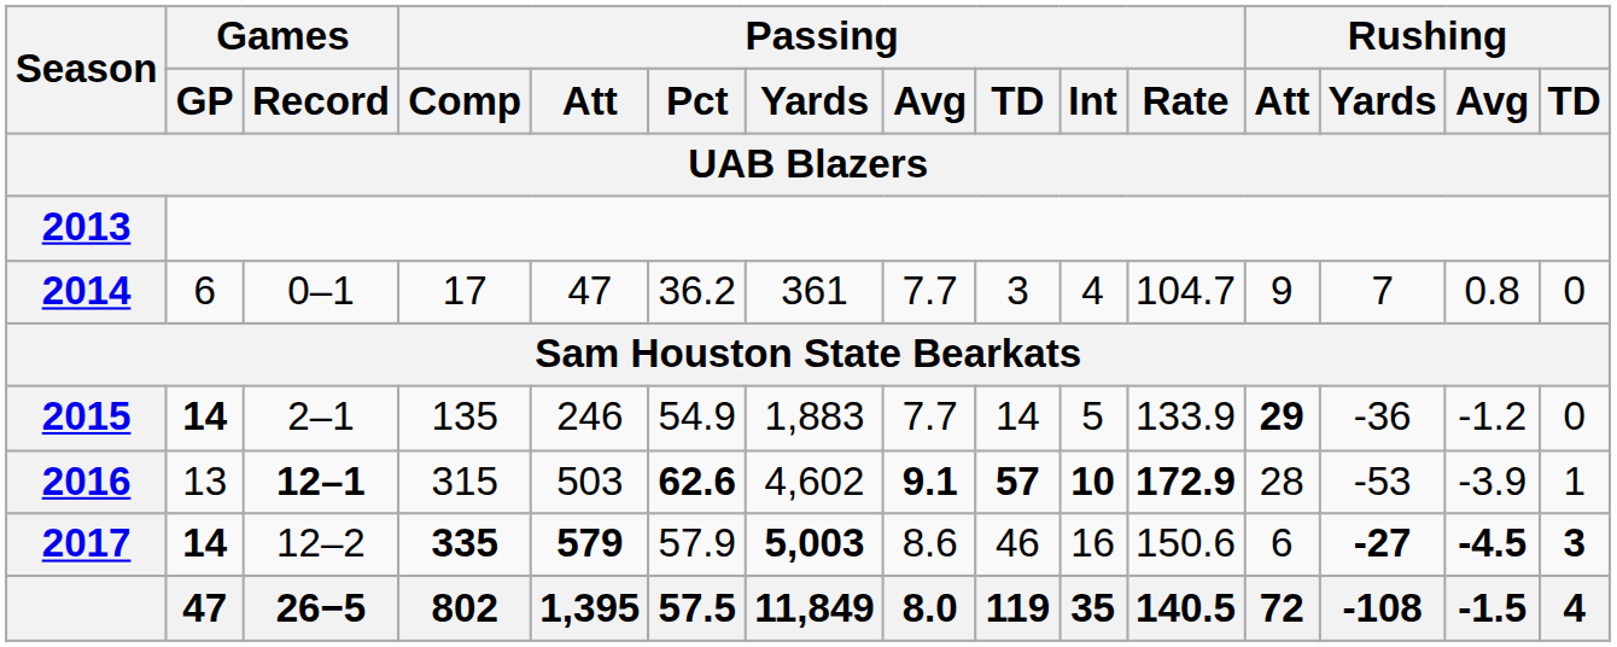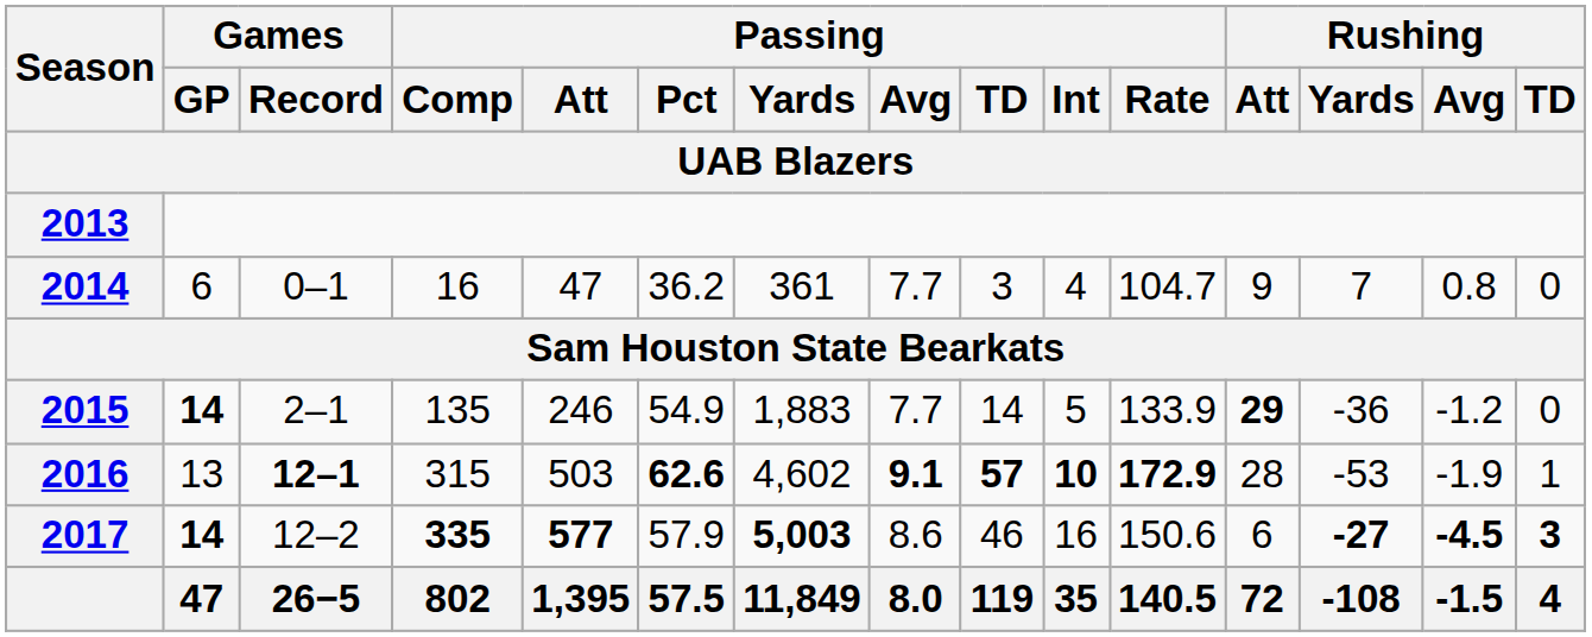2014 | Passing / Comp: 17 -> 16
2016 | Rushing / Avg: -3.9 -> -1.9
2017 | Passing / Att: 579 -> 577
